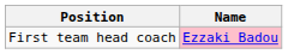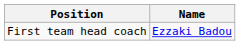First team head coach | Name: pink background -> no background
